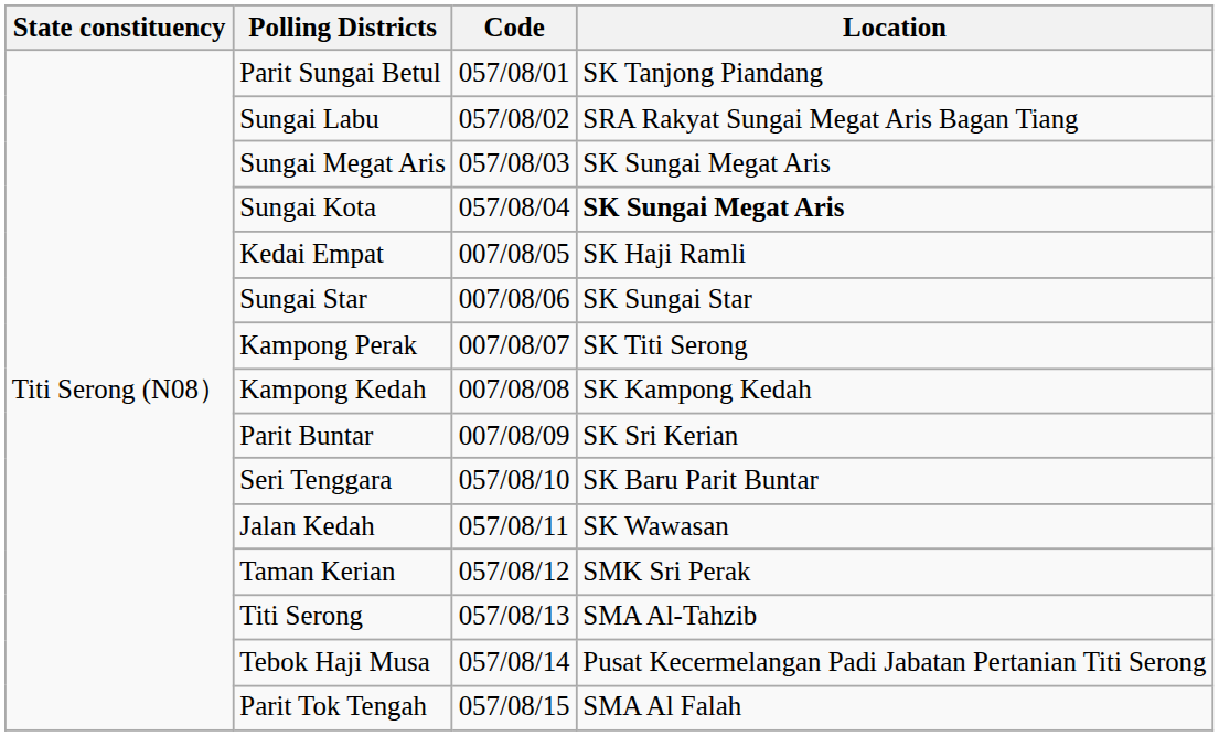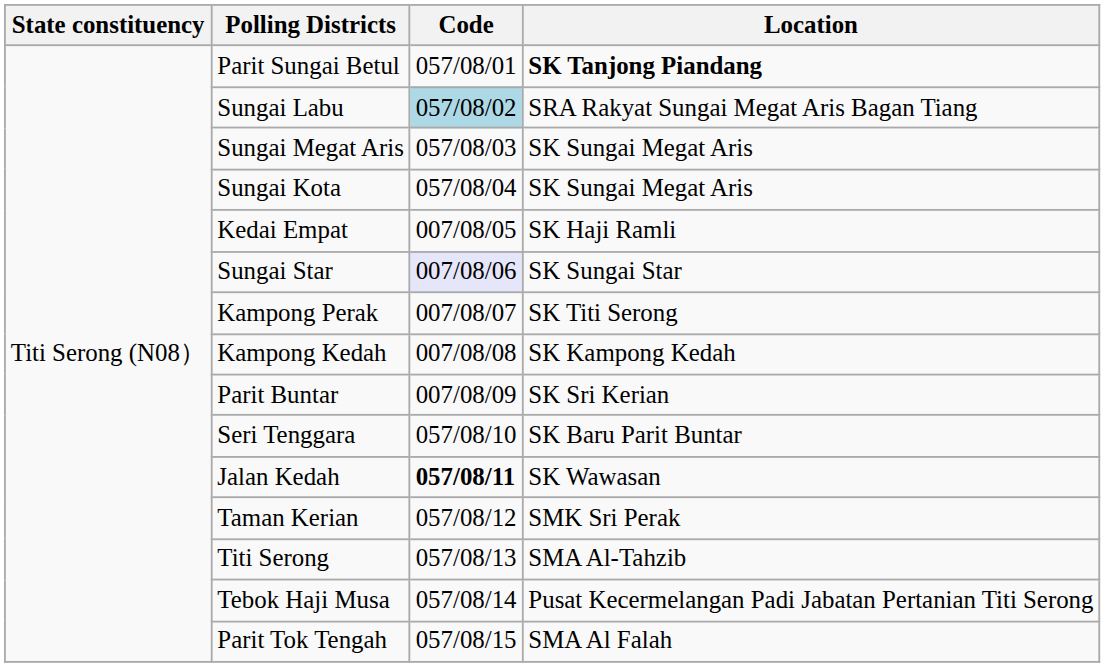Parit Sungai Betul | Location: normal -> bold
Sungai Labu | Code: no background -> lightblue background
Sungai Kota | Location: bold -> normal
Sungai Star | Code: no background -> lavender background
Jalan Kedah | Code: normal -> bold
